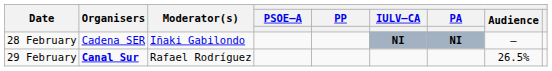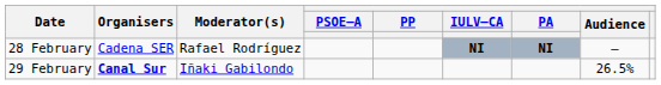28 February | Moderator(s): Iñaki Gabilondo -> Rafael Rodríguez
29 February | Moderator(s): Rafael Rodríguez -> Iñaki Gabilondo
